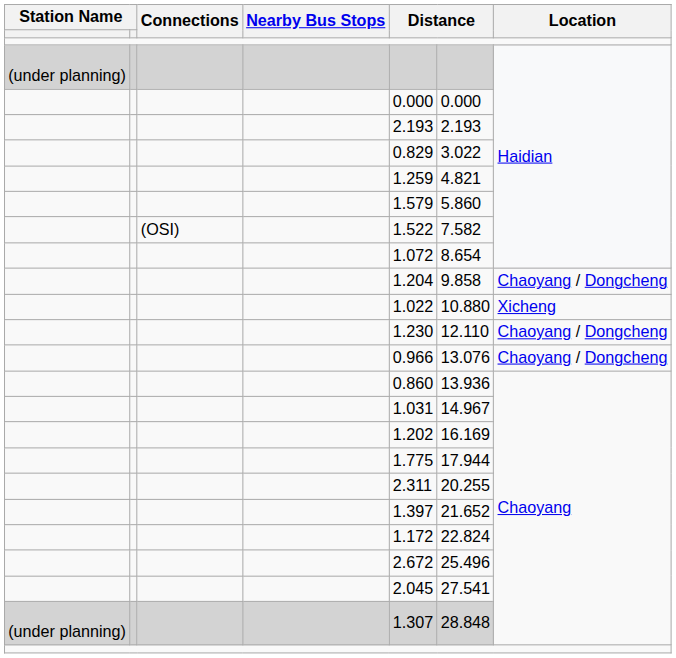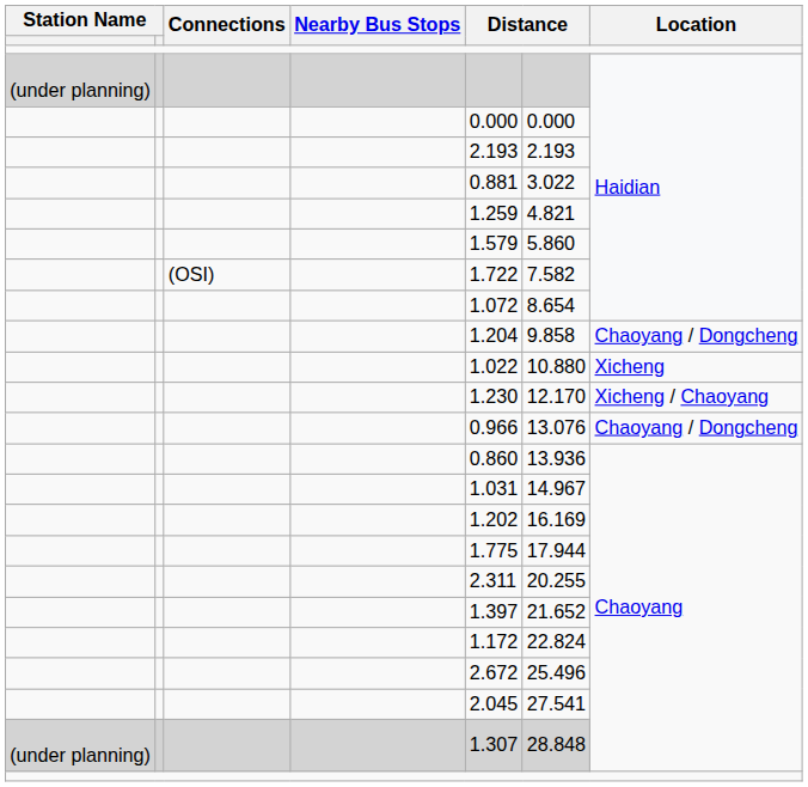row 7 | column 5: 0.829 -> 0.881
row 10 | column 5: 1.522 -> 1.722
row 14 | column 6: 12.110 -> 12.170
row 14 | Location: Chaoyang / Dongcheng -> Xicheng / Chaoyang
